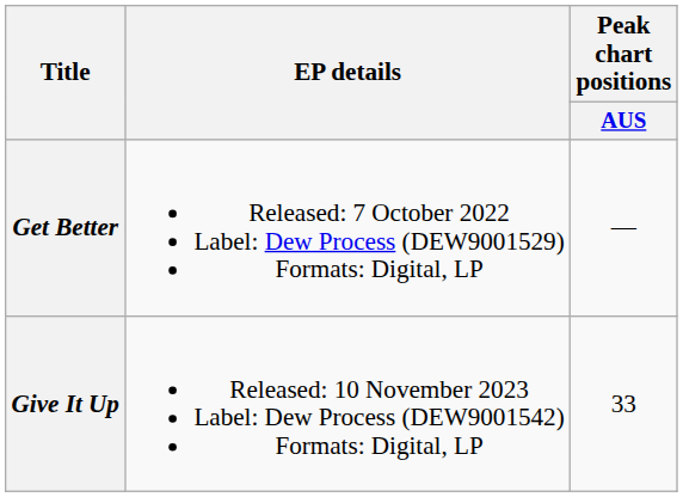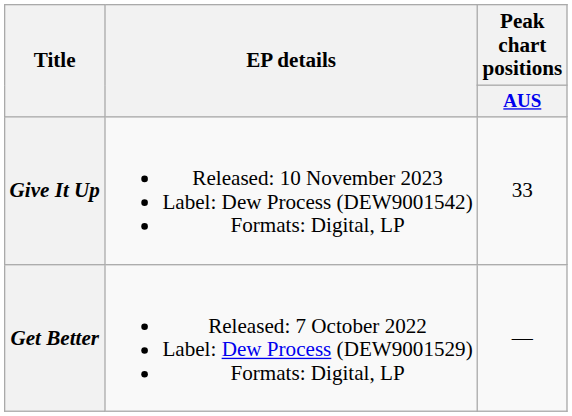rows swapped: Get Better <-> Give It Up
